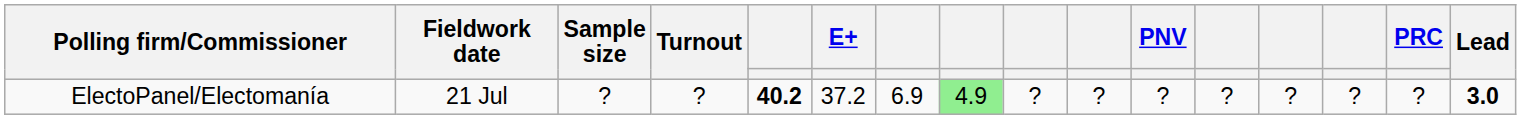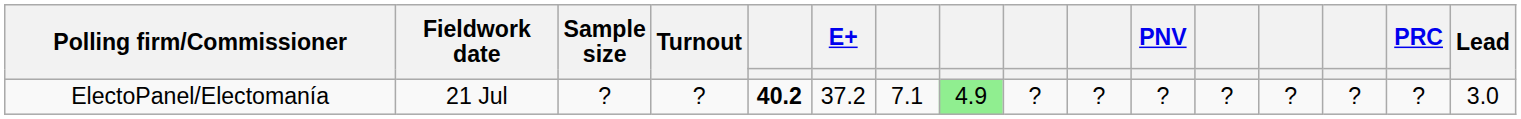ElectoPanel/Electomanía | column 7: 6.9 -> 7.1
ElectoPanel/Electomanía | Lead: bold -> normal
